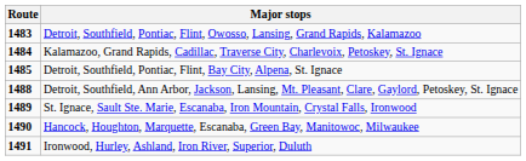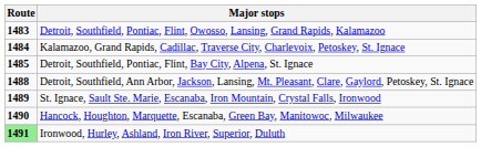Ironwood, Hurley, Ashland, Iron River, Superior, Duluth | Route: no background -> lightgreen background
